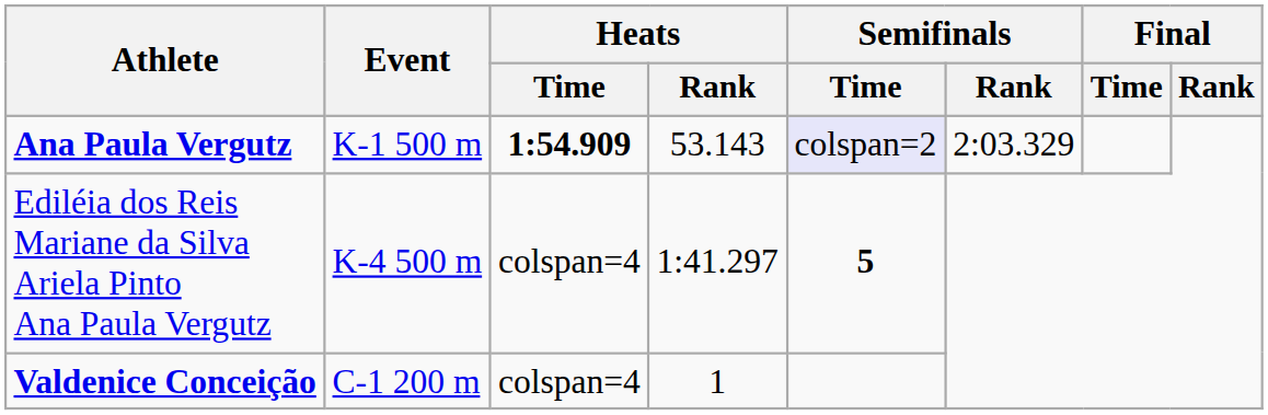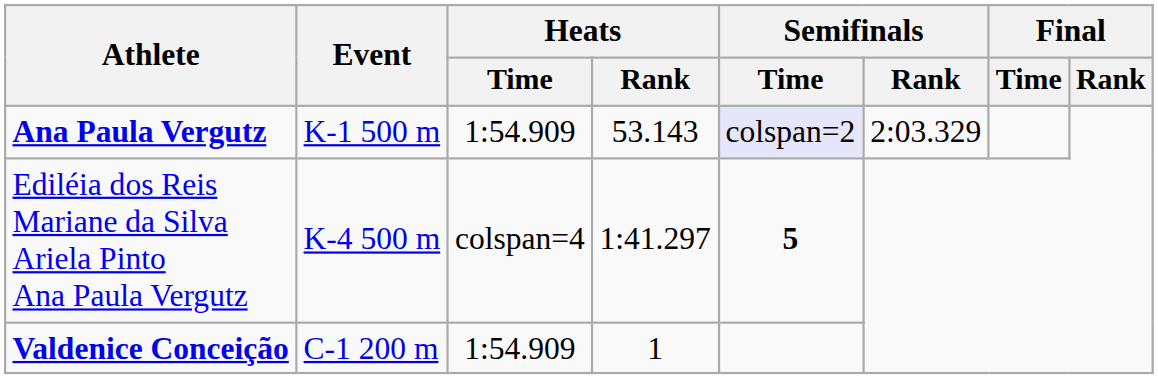Ana Paula Vergutz | Heats / Time: bold -> normal
Valdenice Conceição | Heats / Time: colspan=4 -> 1:54.909
